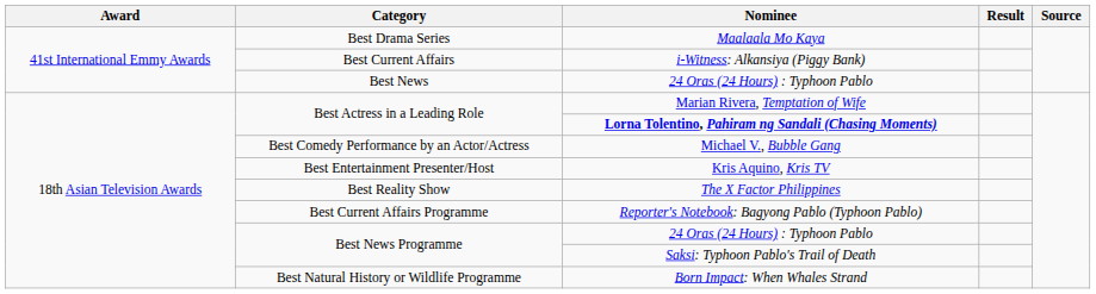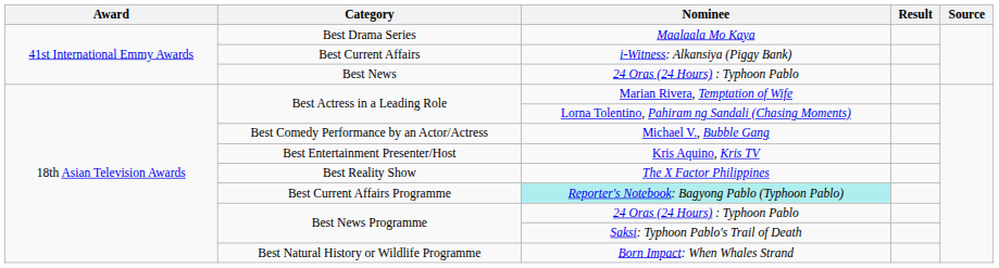Lorna Tolentino, Pahiram ng Sandali (Chasing Moments) | Nominee: bold -> normal
Reporter's Notebook: Bagyong Pablo (Typhoon Pablo) | Nominee: no background -> paleturquoise background
